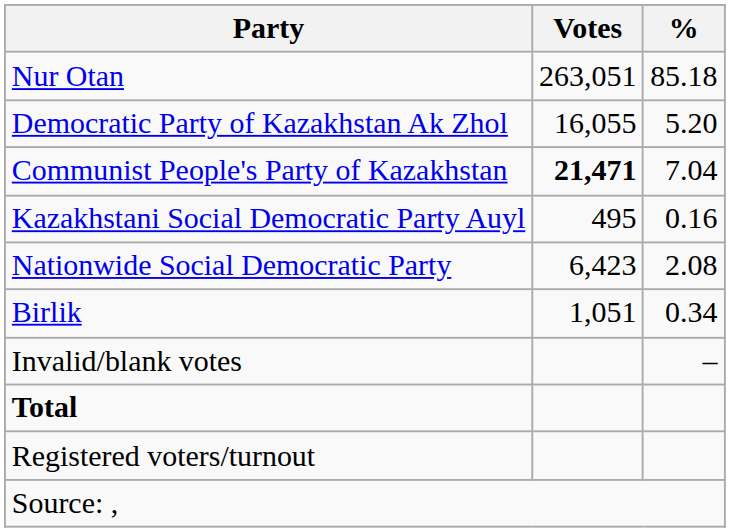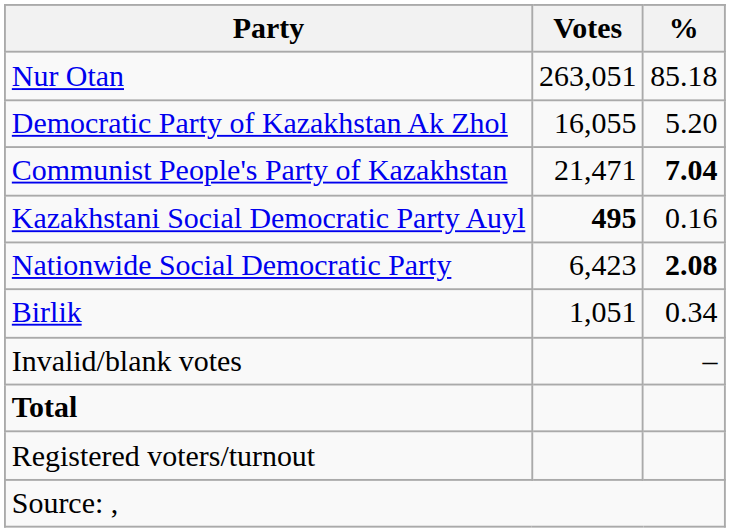Communist People's Party of Kazakhstan | Votes: bold -> normal
Communist People's Party of Kazakhstan | %: normal -> bold
Kazakhstani Social Democratic Party Auyl | Votes: normal -> bold
Nationwide Social Democratic Party | %: normal -> bold
